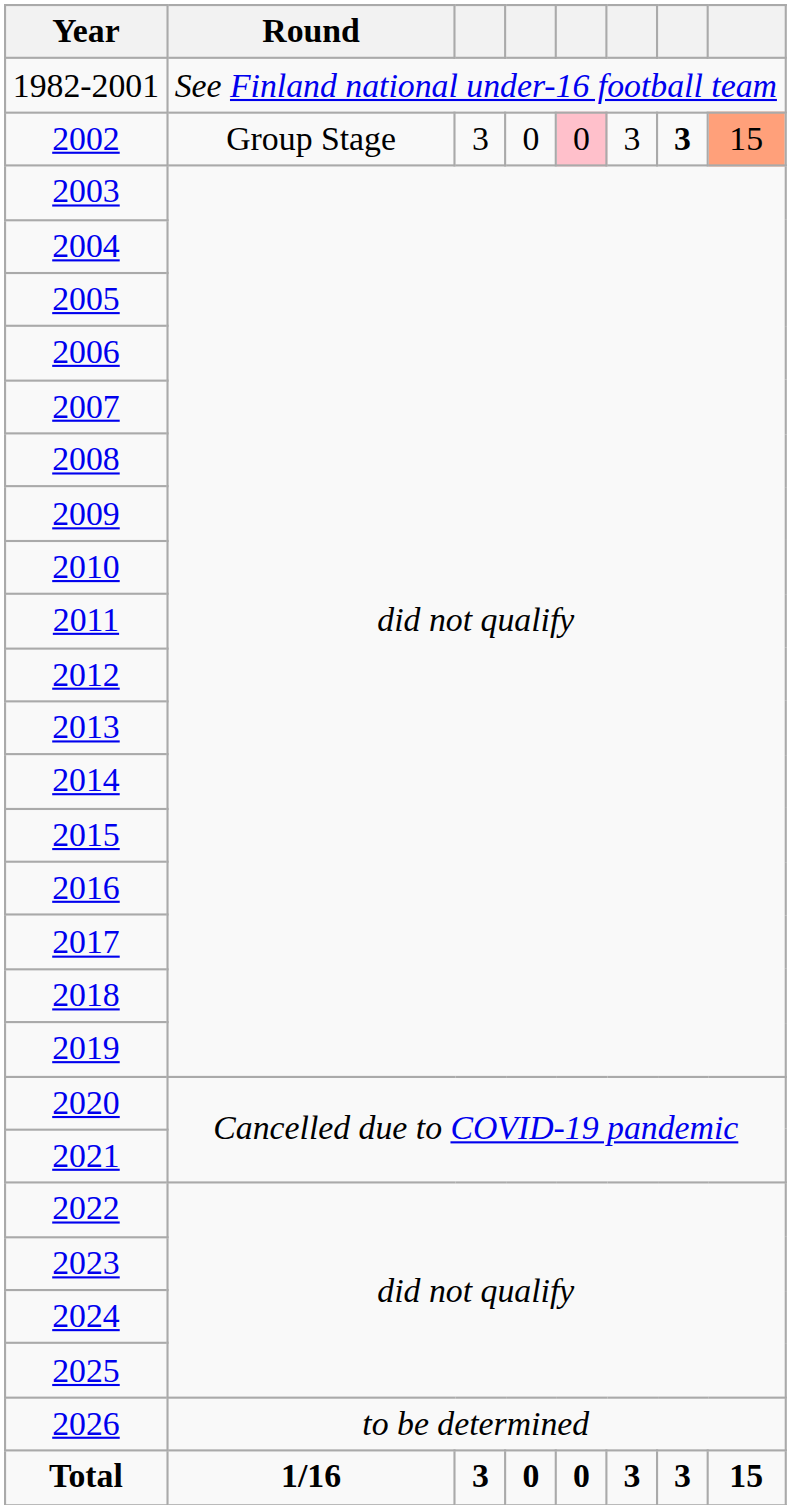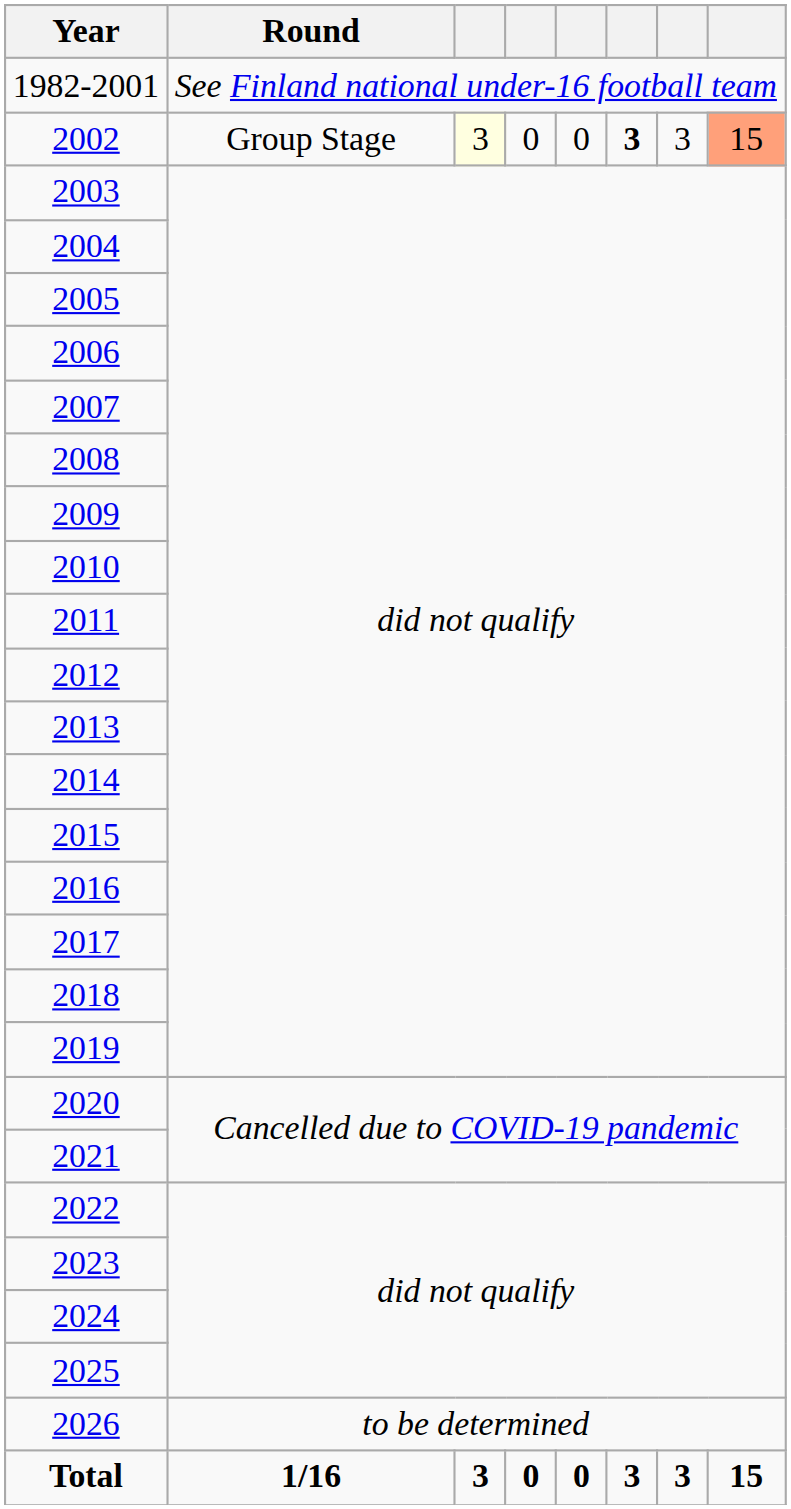2002 | column 3: no background -> lightyellow background
2002 | column 5: pink background -> no background
2002 | column 6: normal -> bold
2002 | column 7: bold -> normal
